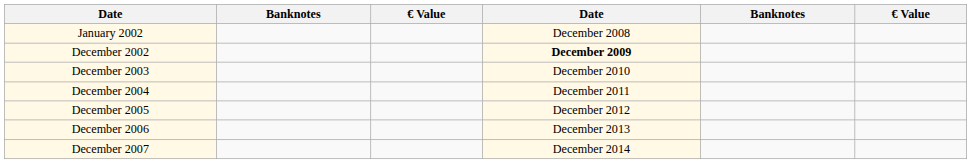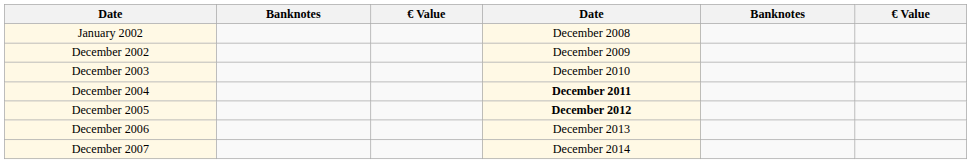December 2002 | column 4: bold -> normal
December 2004 | column 4: normal -> bold
December 2005 | column 4: normal -> bold
